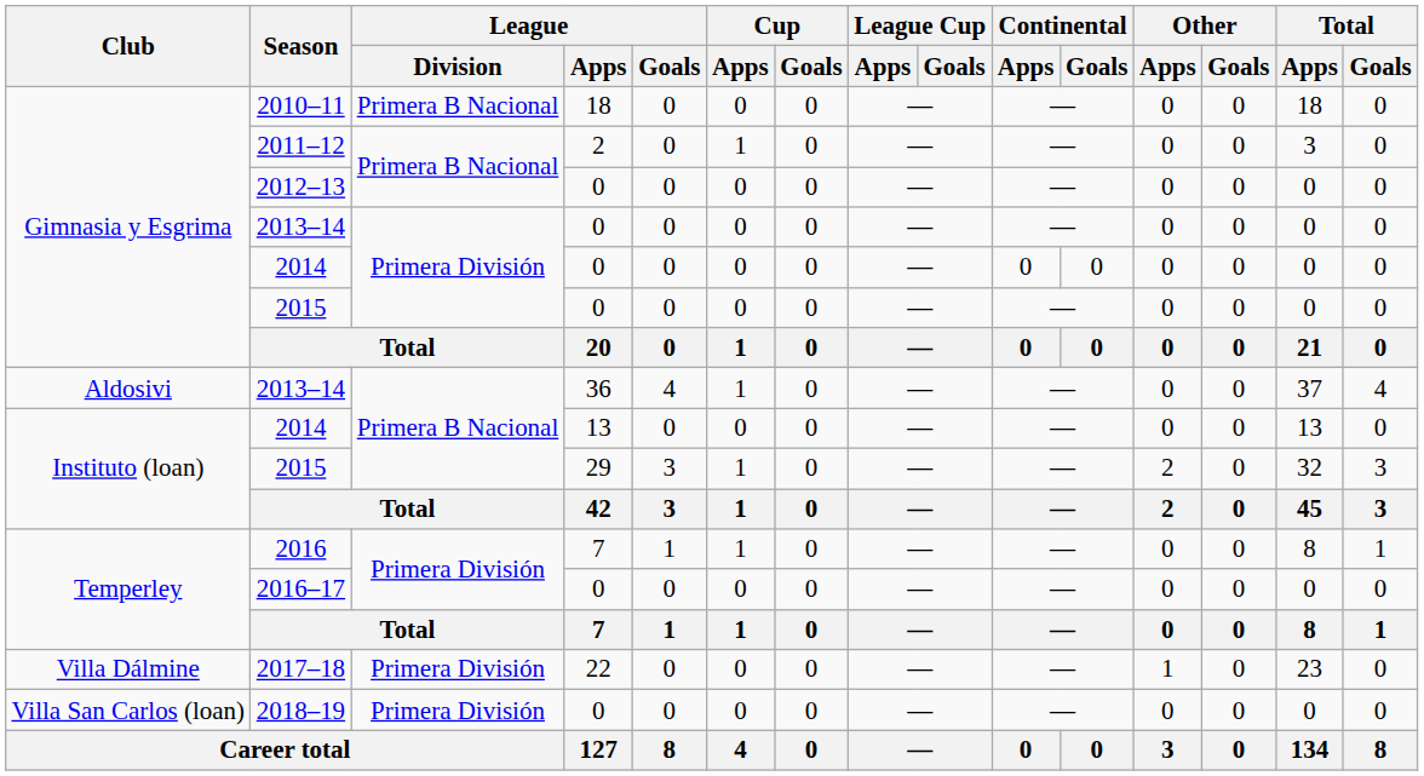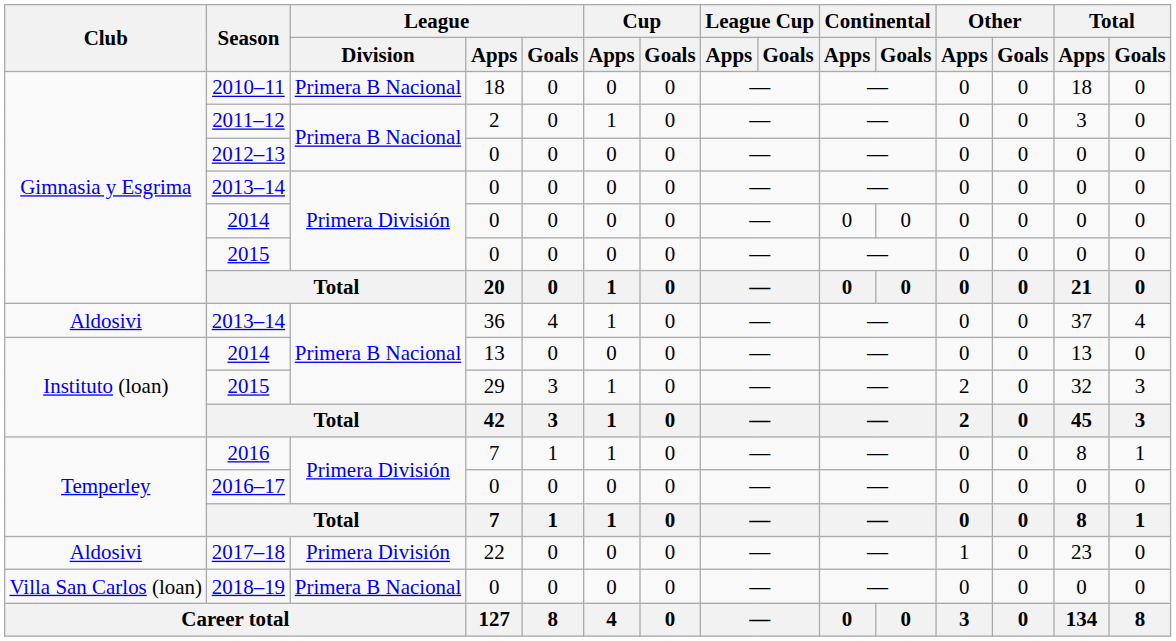2017–18 | Club: Villa Dálmine -> Aldosivi
2018–19 | League / Division: Primera División -> Primera B Nacional
